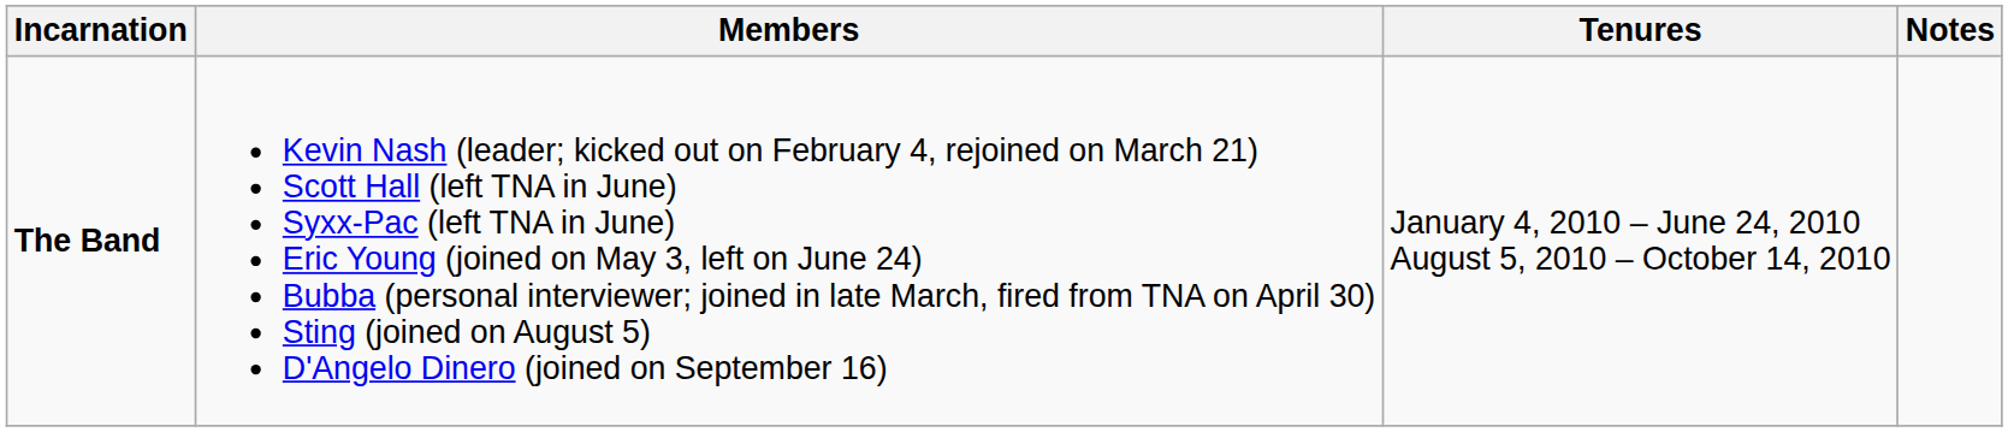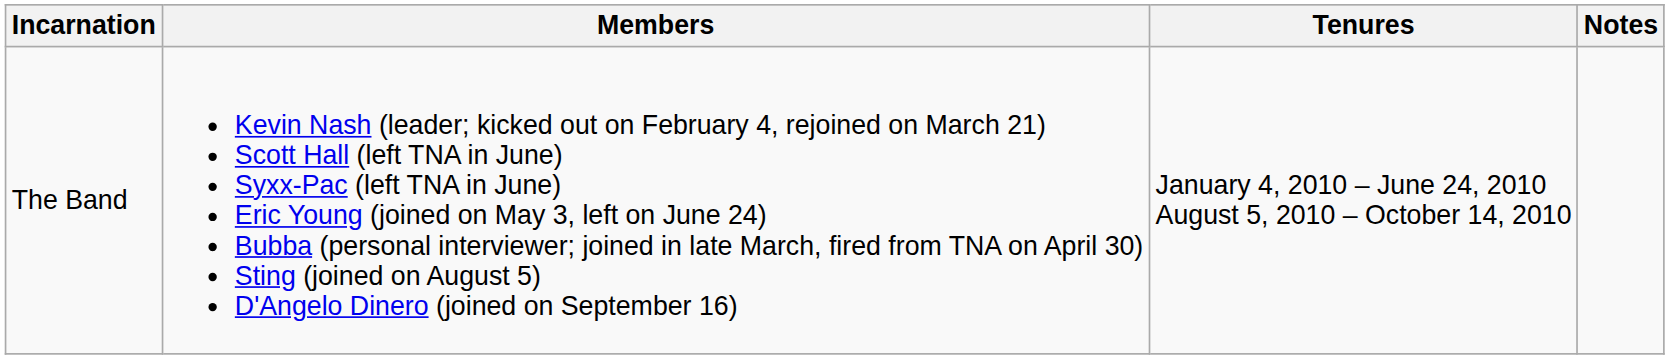The Band | Incarnation: bold -> normal
